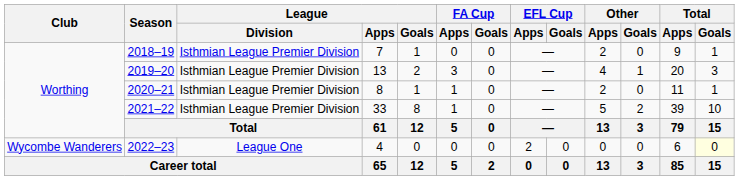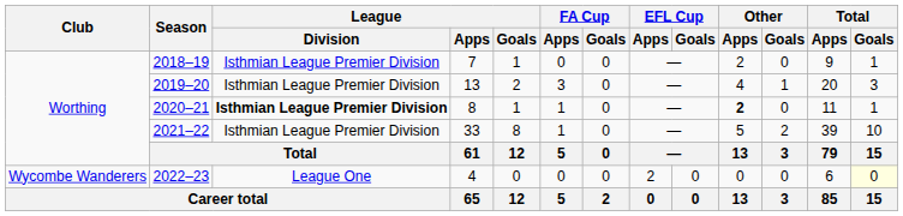2020–21 | League / Division: normal -> bold
2020–21 | Other / Apps: normal -> bold
